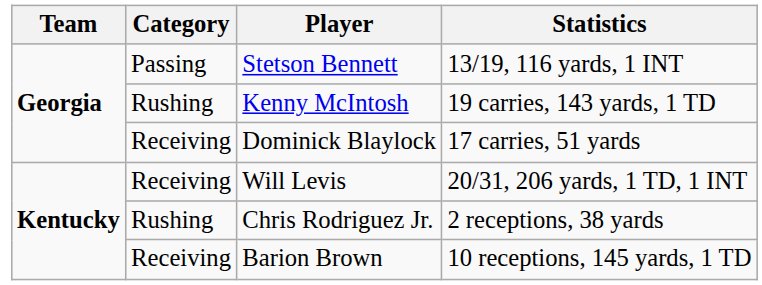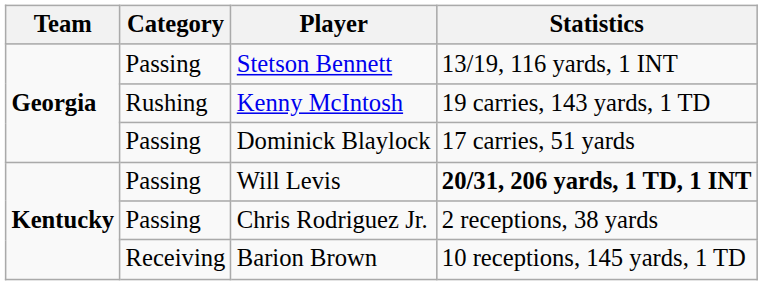Dominick Blaylock | Category: Receiving -> Passing
Will Levis | Category: Receiving -> Passing
Will Levis | Statistics: normal -> bold
Chris Rodriguez Jr. | Category: Rushing -> Passing
